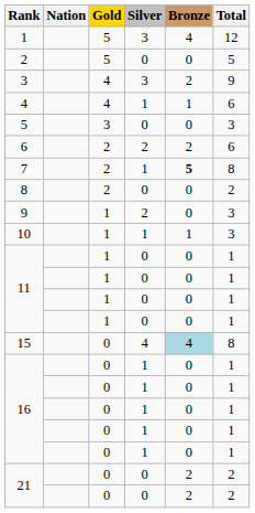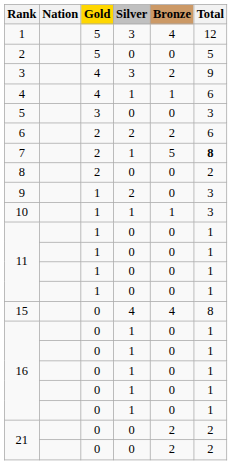7 | Bronze: bold -> normal
7 | Total: normal -> bold
15 | Bronze: lightblue background -> no background
